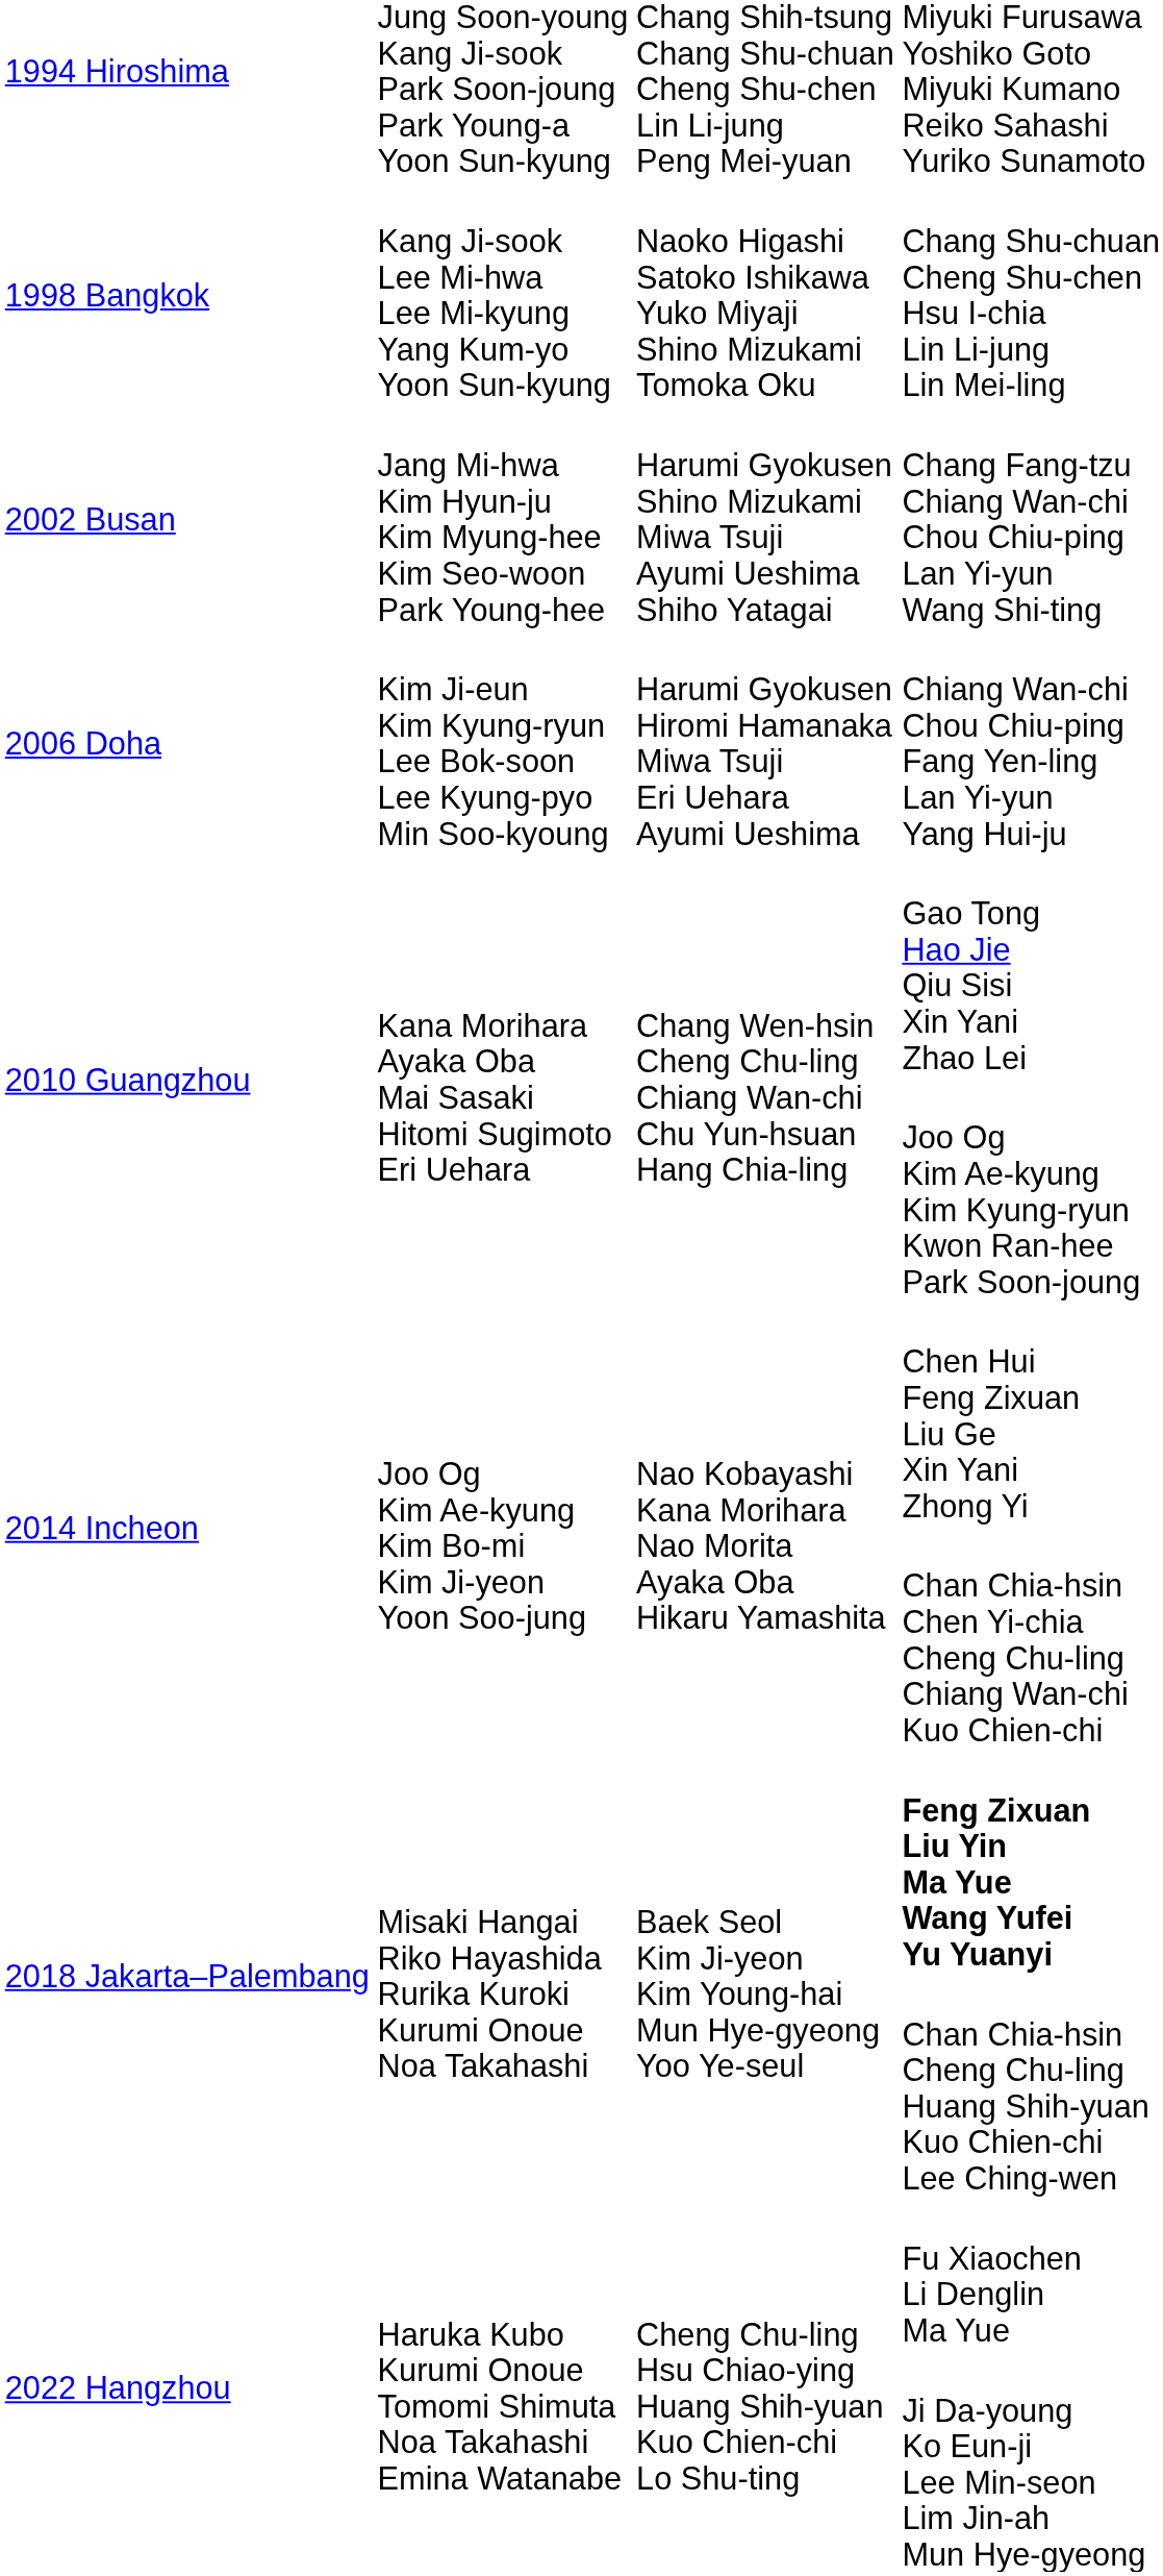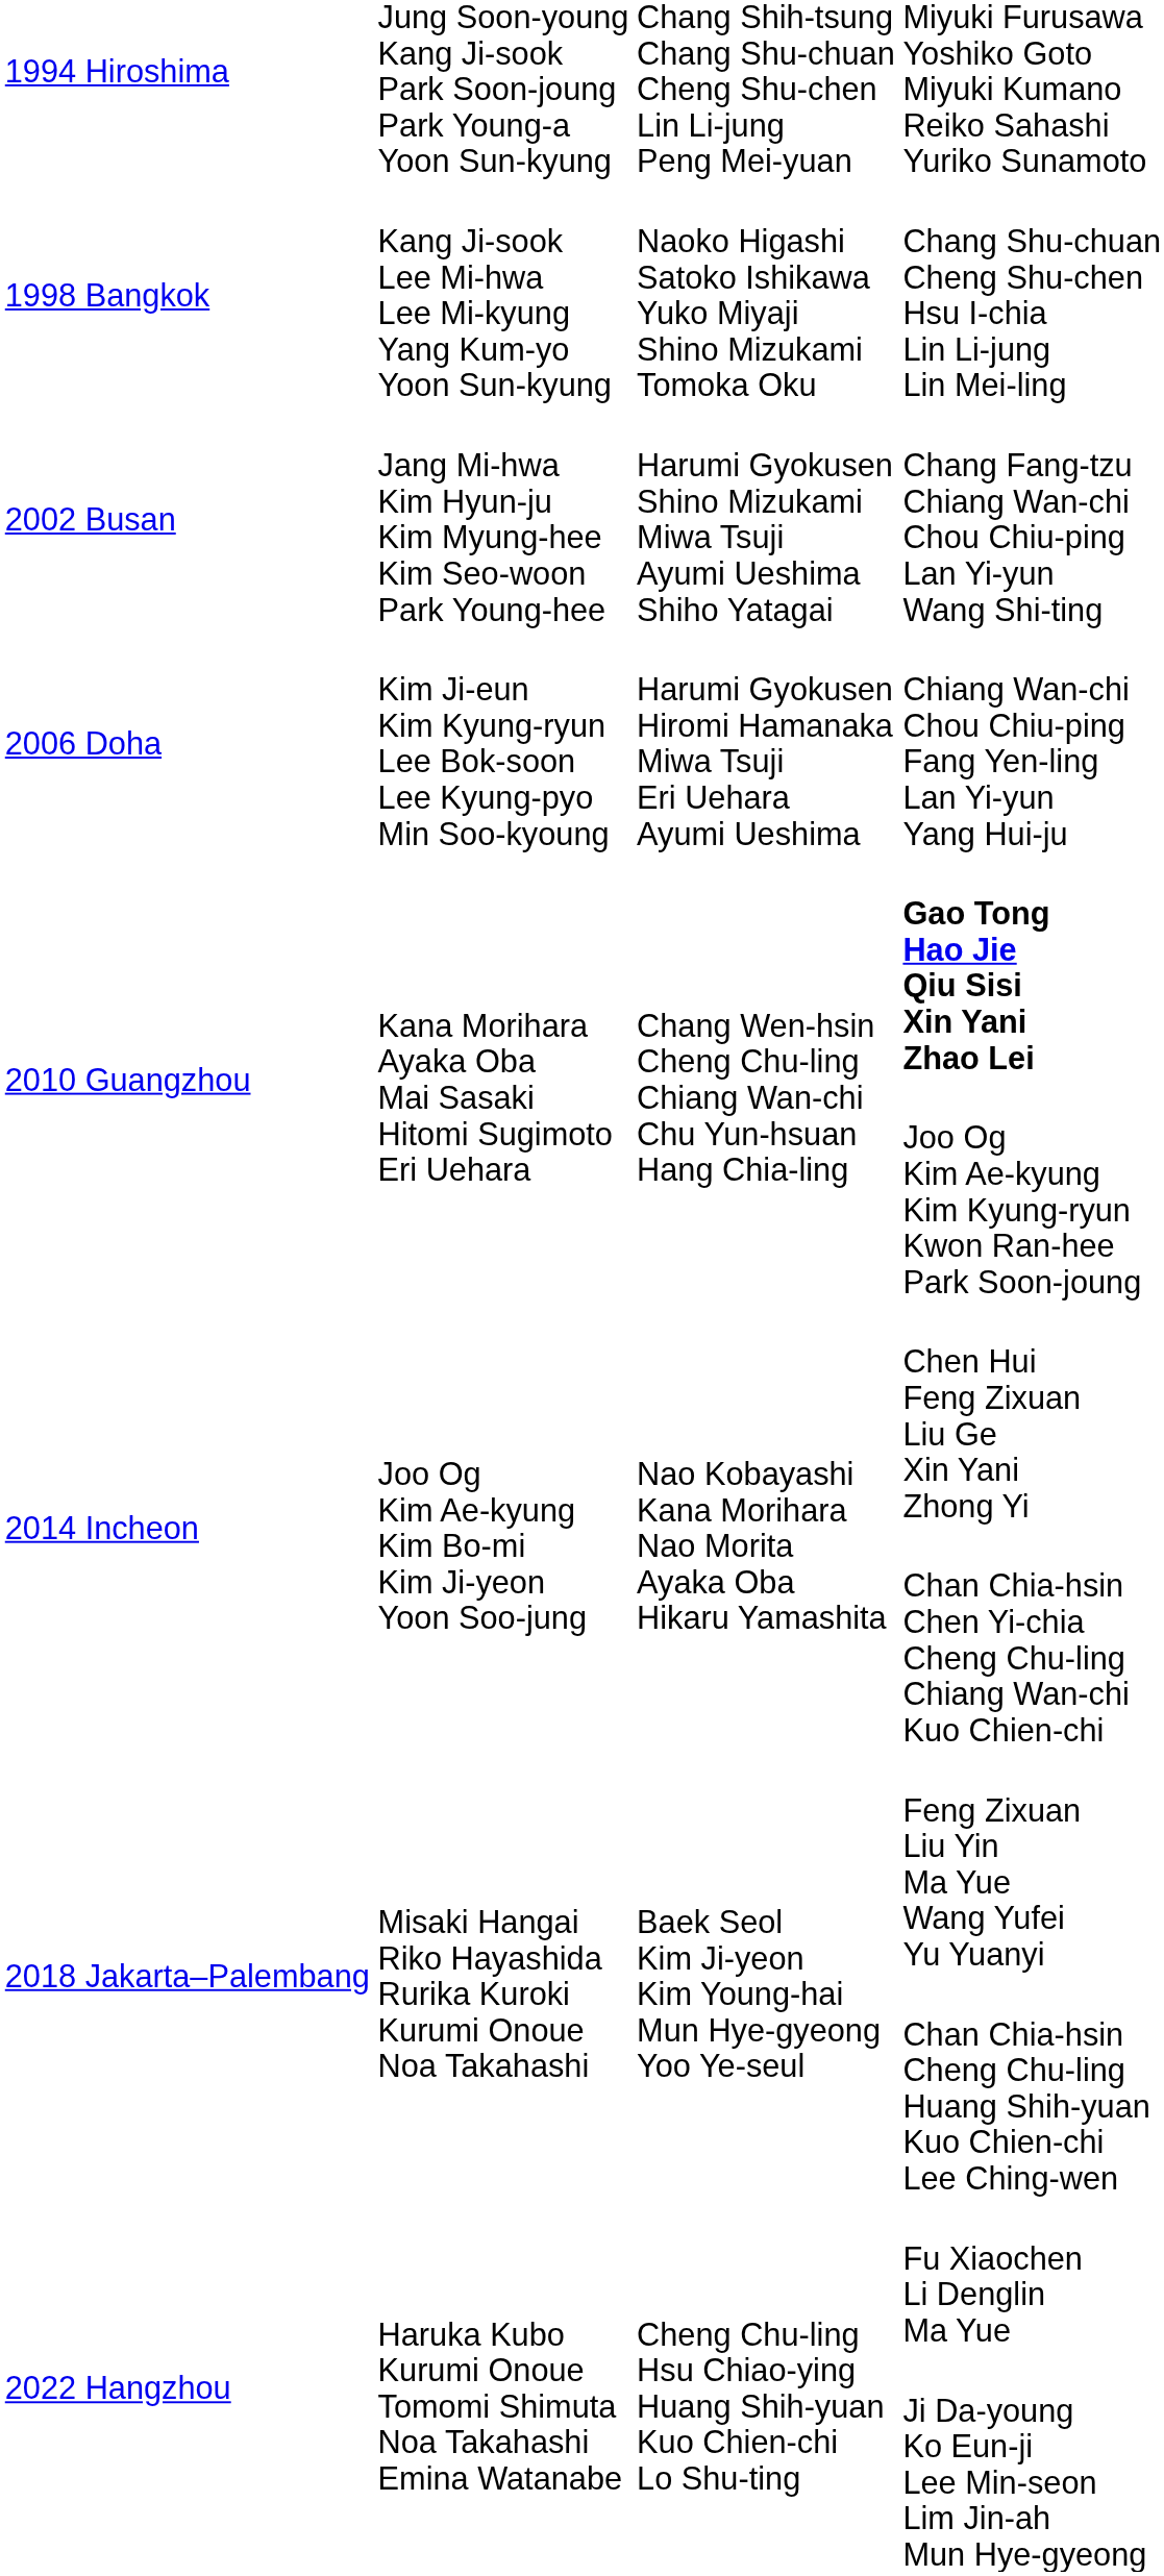Gao Tong Hao Jie Qiu Sisi Xin Yani Zhao Lei | column 4: normal -> bold
Feng Zixuan Liu Yin Ma Yue Wang Yufei Yu Yuanyi | column 4: bold -> normal
